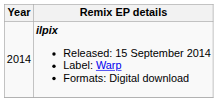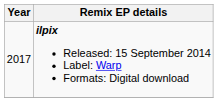row 2 | Year: 2014 -> 2017
